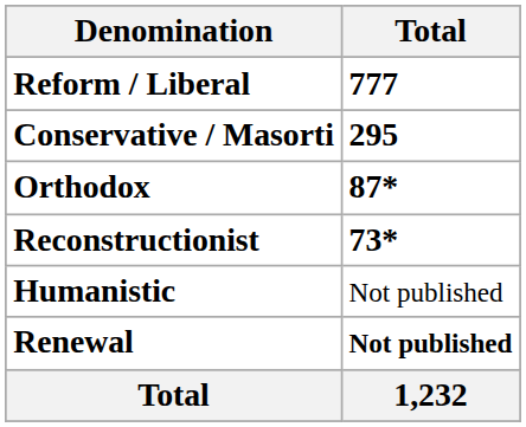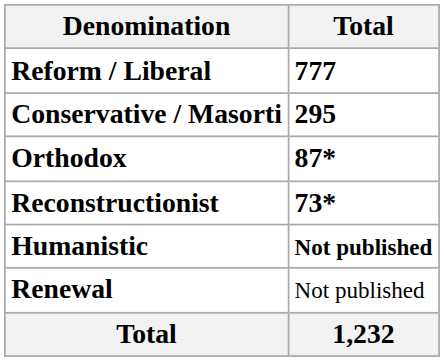Humanistic | Total: normal -> bold
Renewal | Total: bold -> normal
